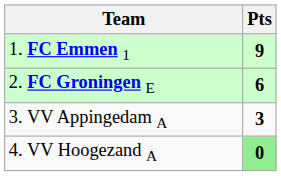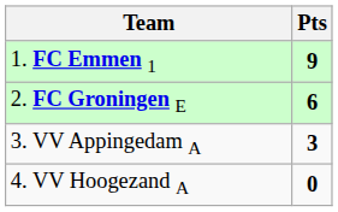4. VV Hoogezand A | Pts: lightgreen background -> no background
